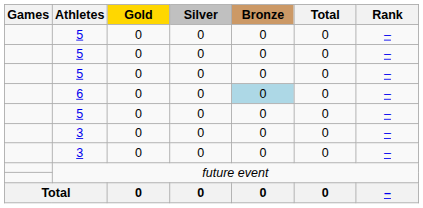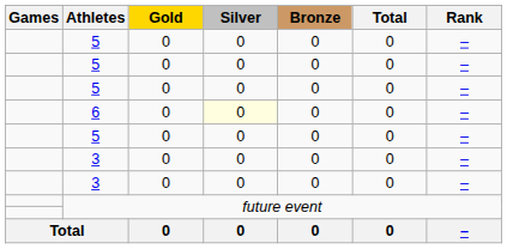6 | Silver: no background -> lightyellow background
6 | Bronze: lightblue background -> no background
